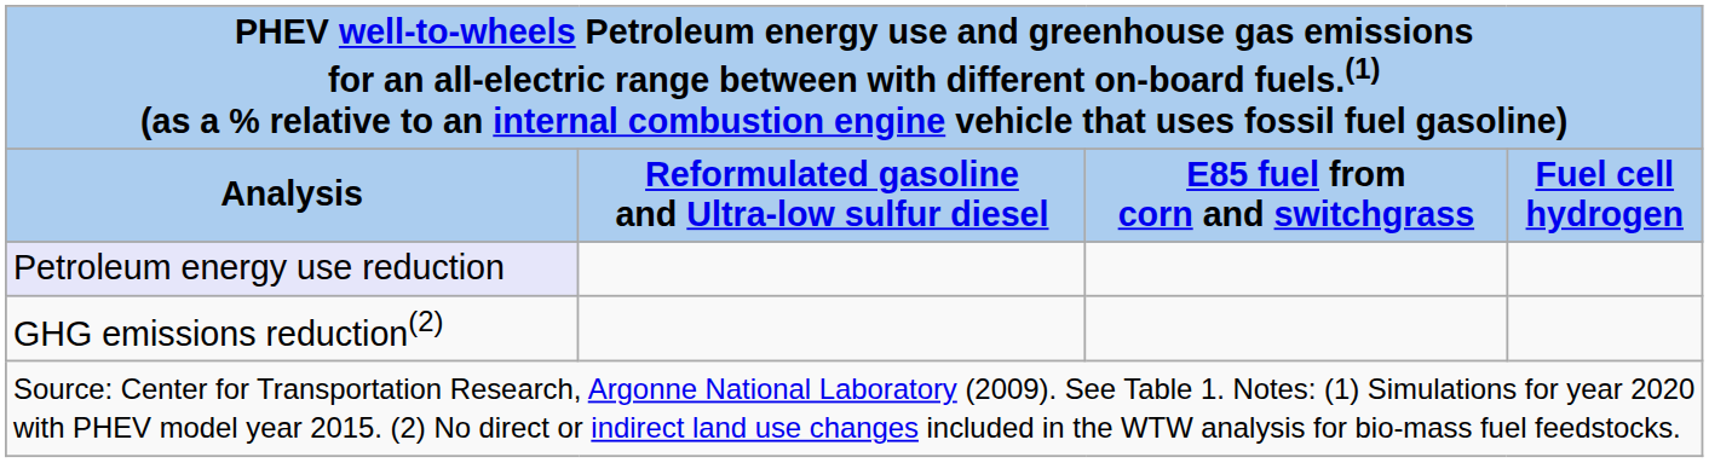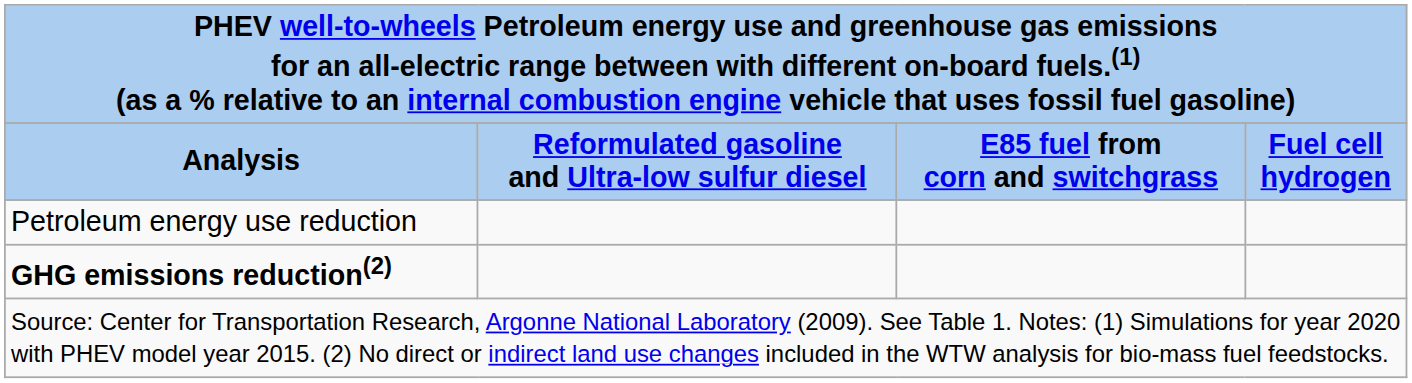Petroleum energy use reduction | column 1: lavender background -> no background
GHG emissions reduction(2) | column 1: normal -> bold
